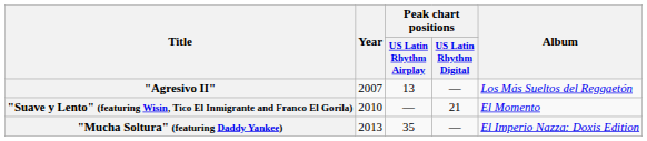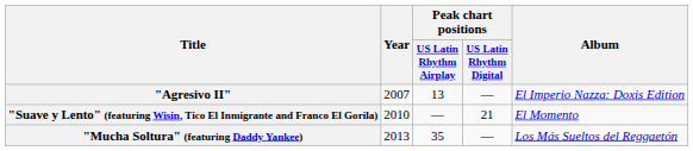"Agresivo II" | Album: Los Más Sueltos del Reggaetón -> El Imperio Nazza: Doxis Edition
"Mucha Soltura" (featuring Daddy Yankee) | Album: El Imperio Nazza: Doxis Edition -> Los Más Sueltos del Reggaetón
